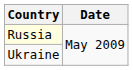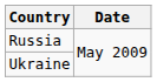Russia | Country: lightyellow background -> no background
